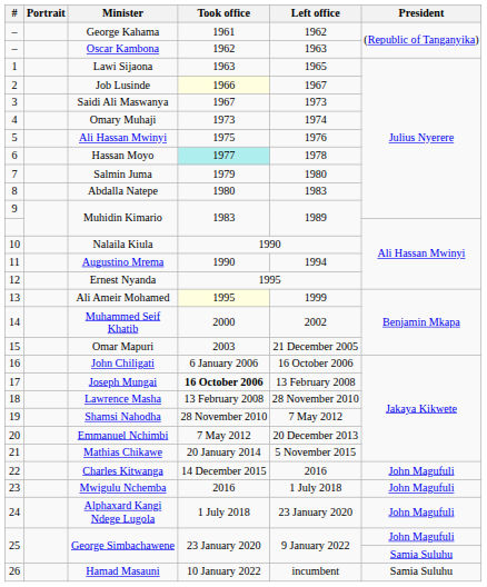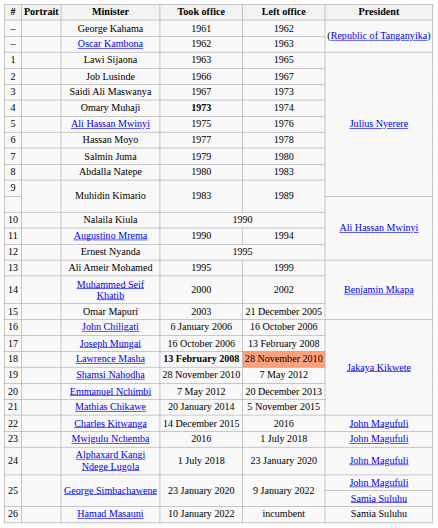Job Lusinde | Took office: lightyellow background -> no background
Omary Muhaji | Took office: normal -> bold
Hassan Moyo | Took office: paleturquoise background -> no background
Ali Ameir Mohamed | Took office: lightyellow background -> no background
Joseph Mungai | Took office: bold -> normal
Lawrence Masha | Took office: normal -> bold
Lawrence Masha | Left office: no background -> lightsalmon background
